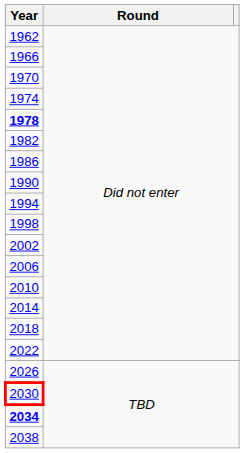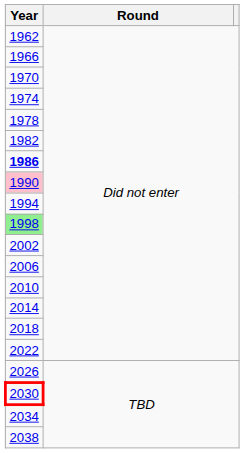1978 | Year: bold -> normal
1986 | Year: normal -> bold
1990 | Year: no background -> pink background
1998 | Year: no background -> lightgreen background
2034 | Year: bold -> normal
